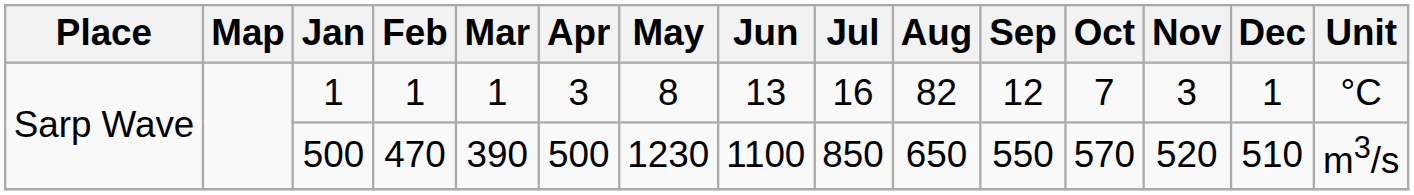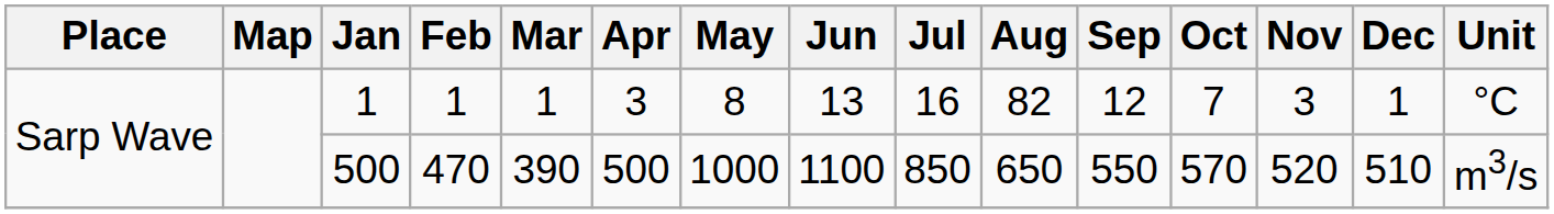row 3 | May: 1230 -> 1000
